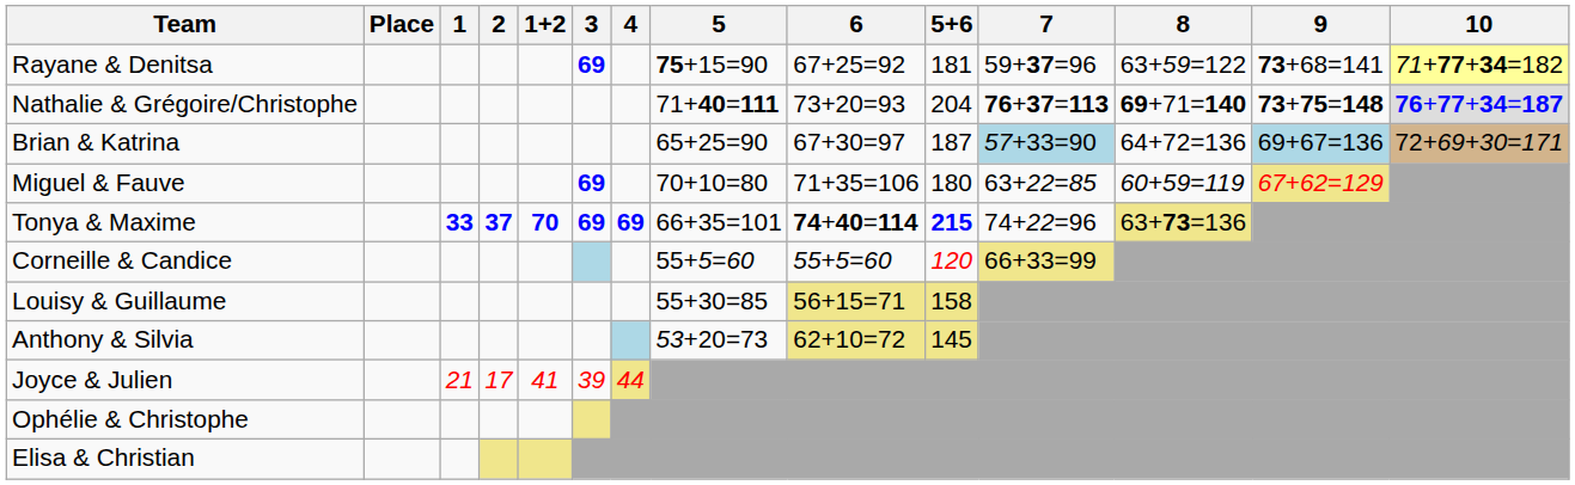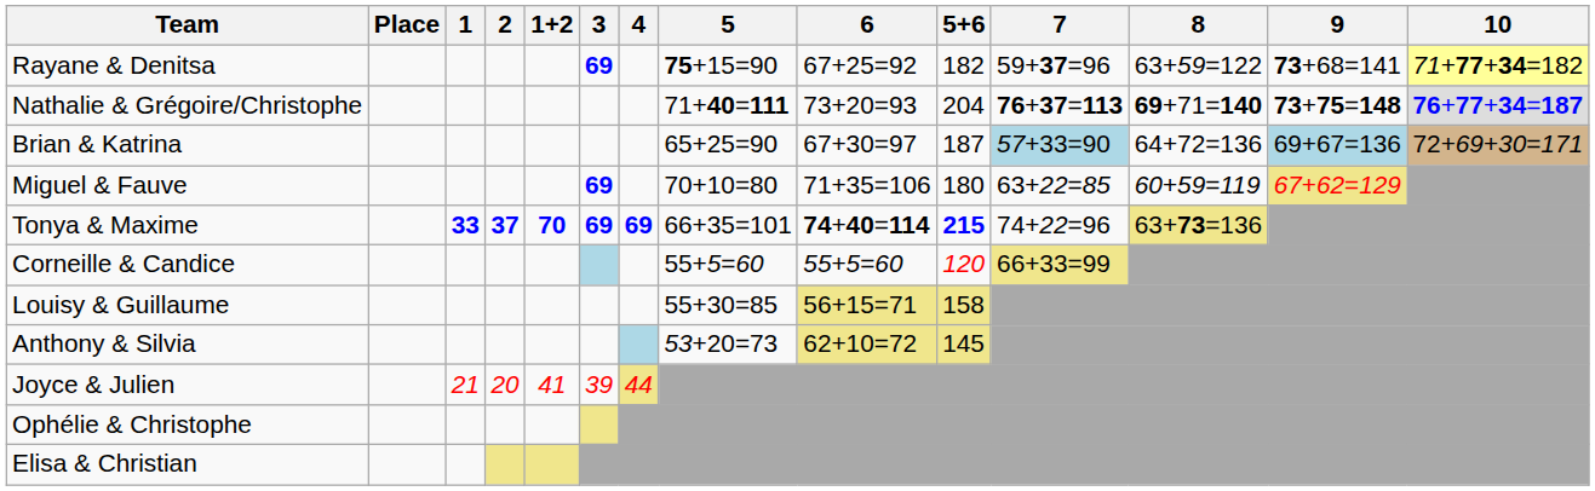Rayane & Denitsa | 5+6: 181 -> 182
Joyce & Julien | 2: 17 -> 20
